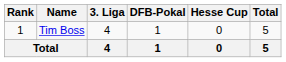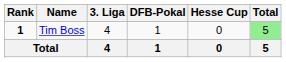Tim Boss | Rank: normal -> bold
Tim Boss | Total: no background -> lightgreen background
